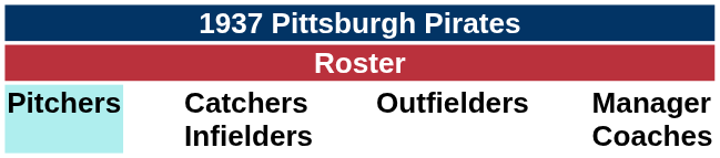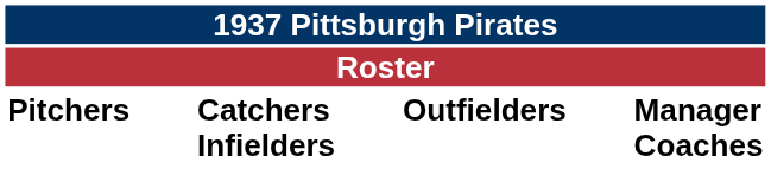Pitchers | column 1: paleturquoise background -> no background
